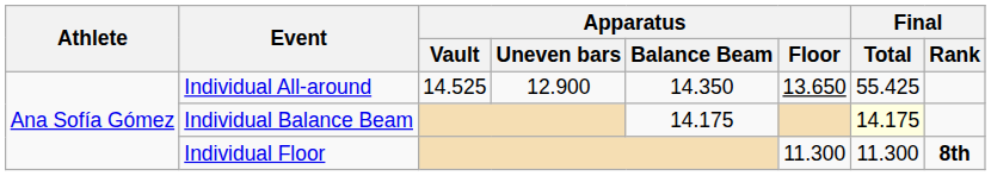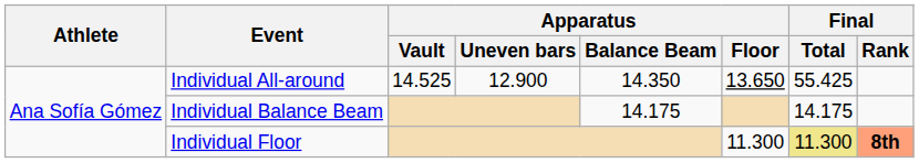Individual Balance Beam | Final / Total: lightyellow background -> no background
Individual Floor | Final / Total: no background -> khaki background
Individual Floor | Final / Rank: no background -> lightsalmon background
